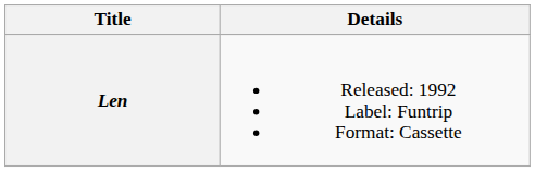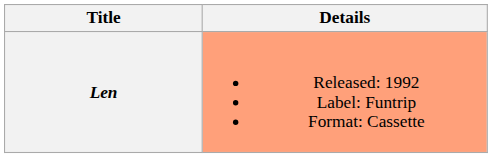Len | Details: no background -> lightsalmon background
